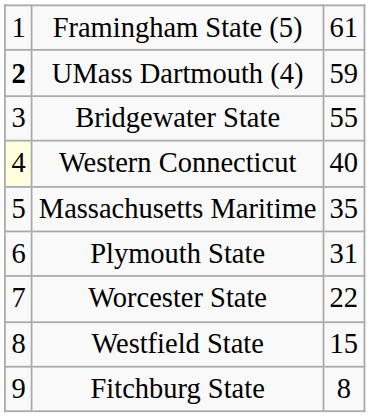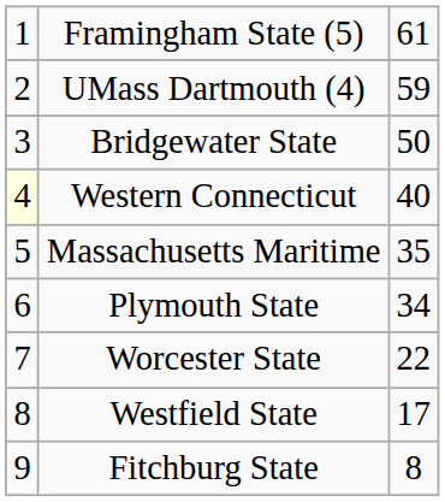UMass Dartmouth (4) | column 1: bold -> normal
Bridgewater State | column 3: 55 -> 50
Plymouth State | column 3: 31 -> 34
Westfield State | column 3: 15 -> 17
